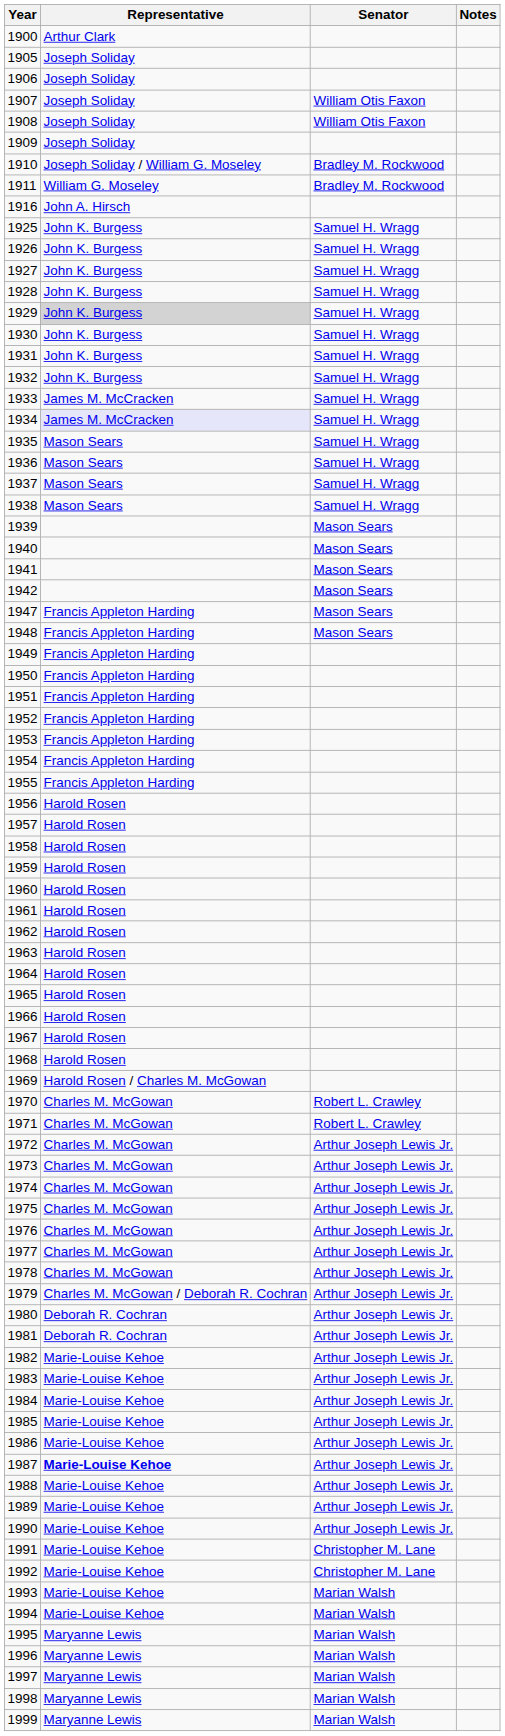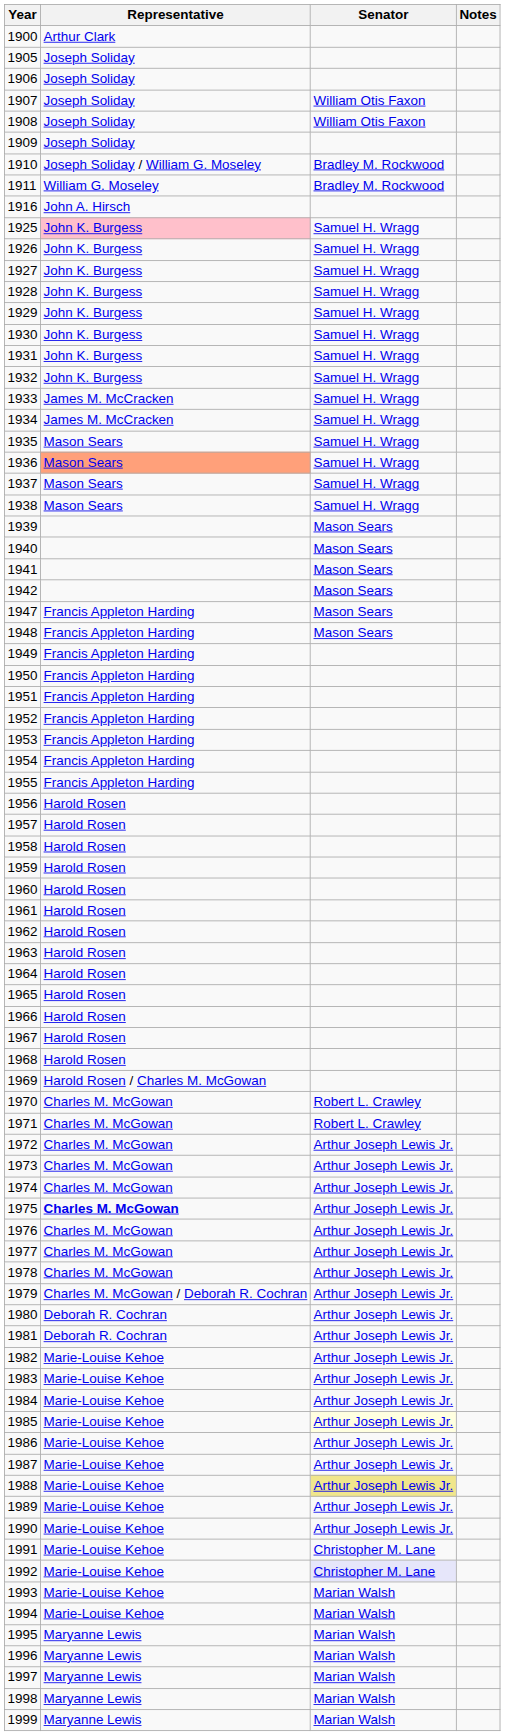1925 | Representative: no background -> pink background
1929 | Representative: lightgrey background -> no background
1934 | Representative: lavender background -> no background
1936 | Representative: no background -> lightsalmon background
1975 | Representative: normal -> bold
1985 | Senator: no background -> lightyellow background
1987 | Representative: bold -> normal
1988 | Senator: no background -> khaki background
1992 | Senator: no background -> lavender background
